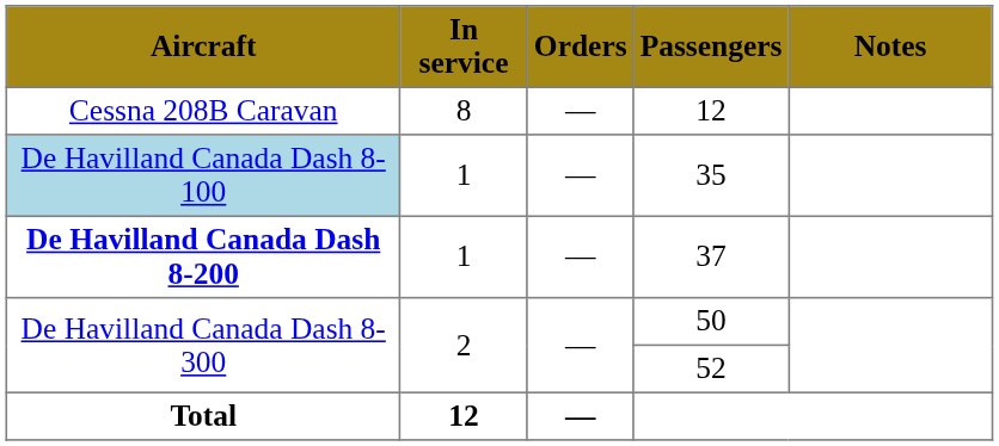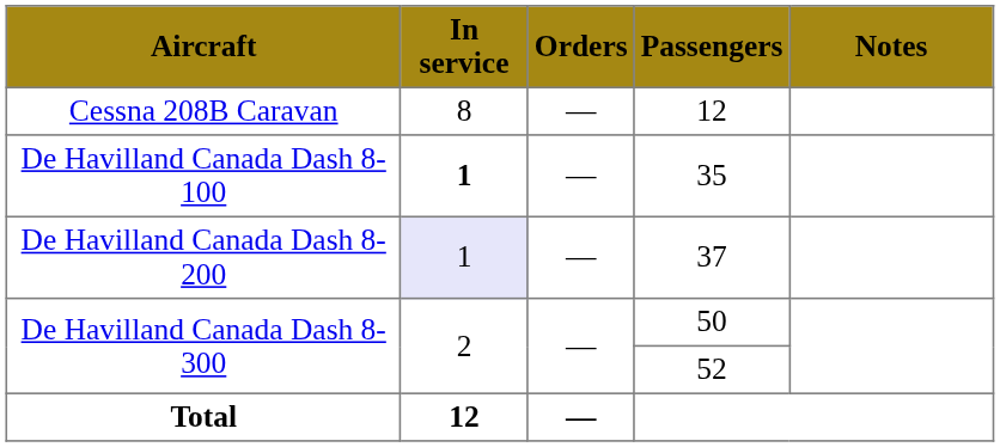35 | Aircraft: lightblue background -> no background
35 | In service: normal -> bold
37 | Aircraft: bold -> normal
37 | In service: no background -> lavender background
